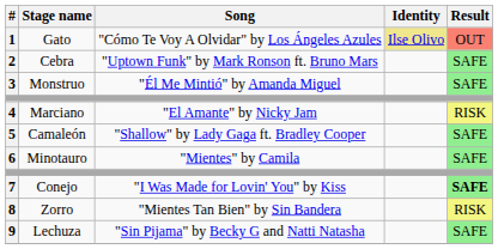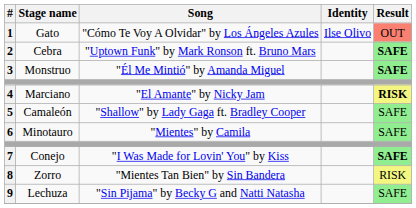Gato | Identity: khaki background -> no background
Cebra | Result: normal -> bold
Monstruo | Result: normal -> bold
Marciano | Result: normal -> bold
